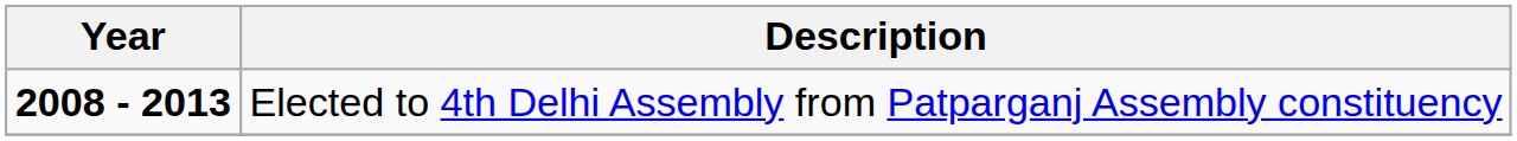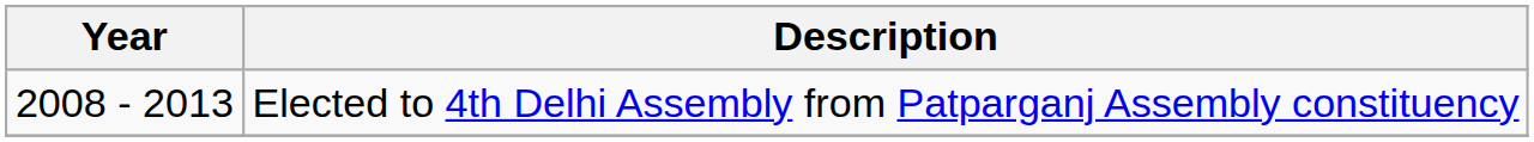row 2 | Year: bold -> normal
